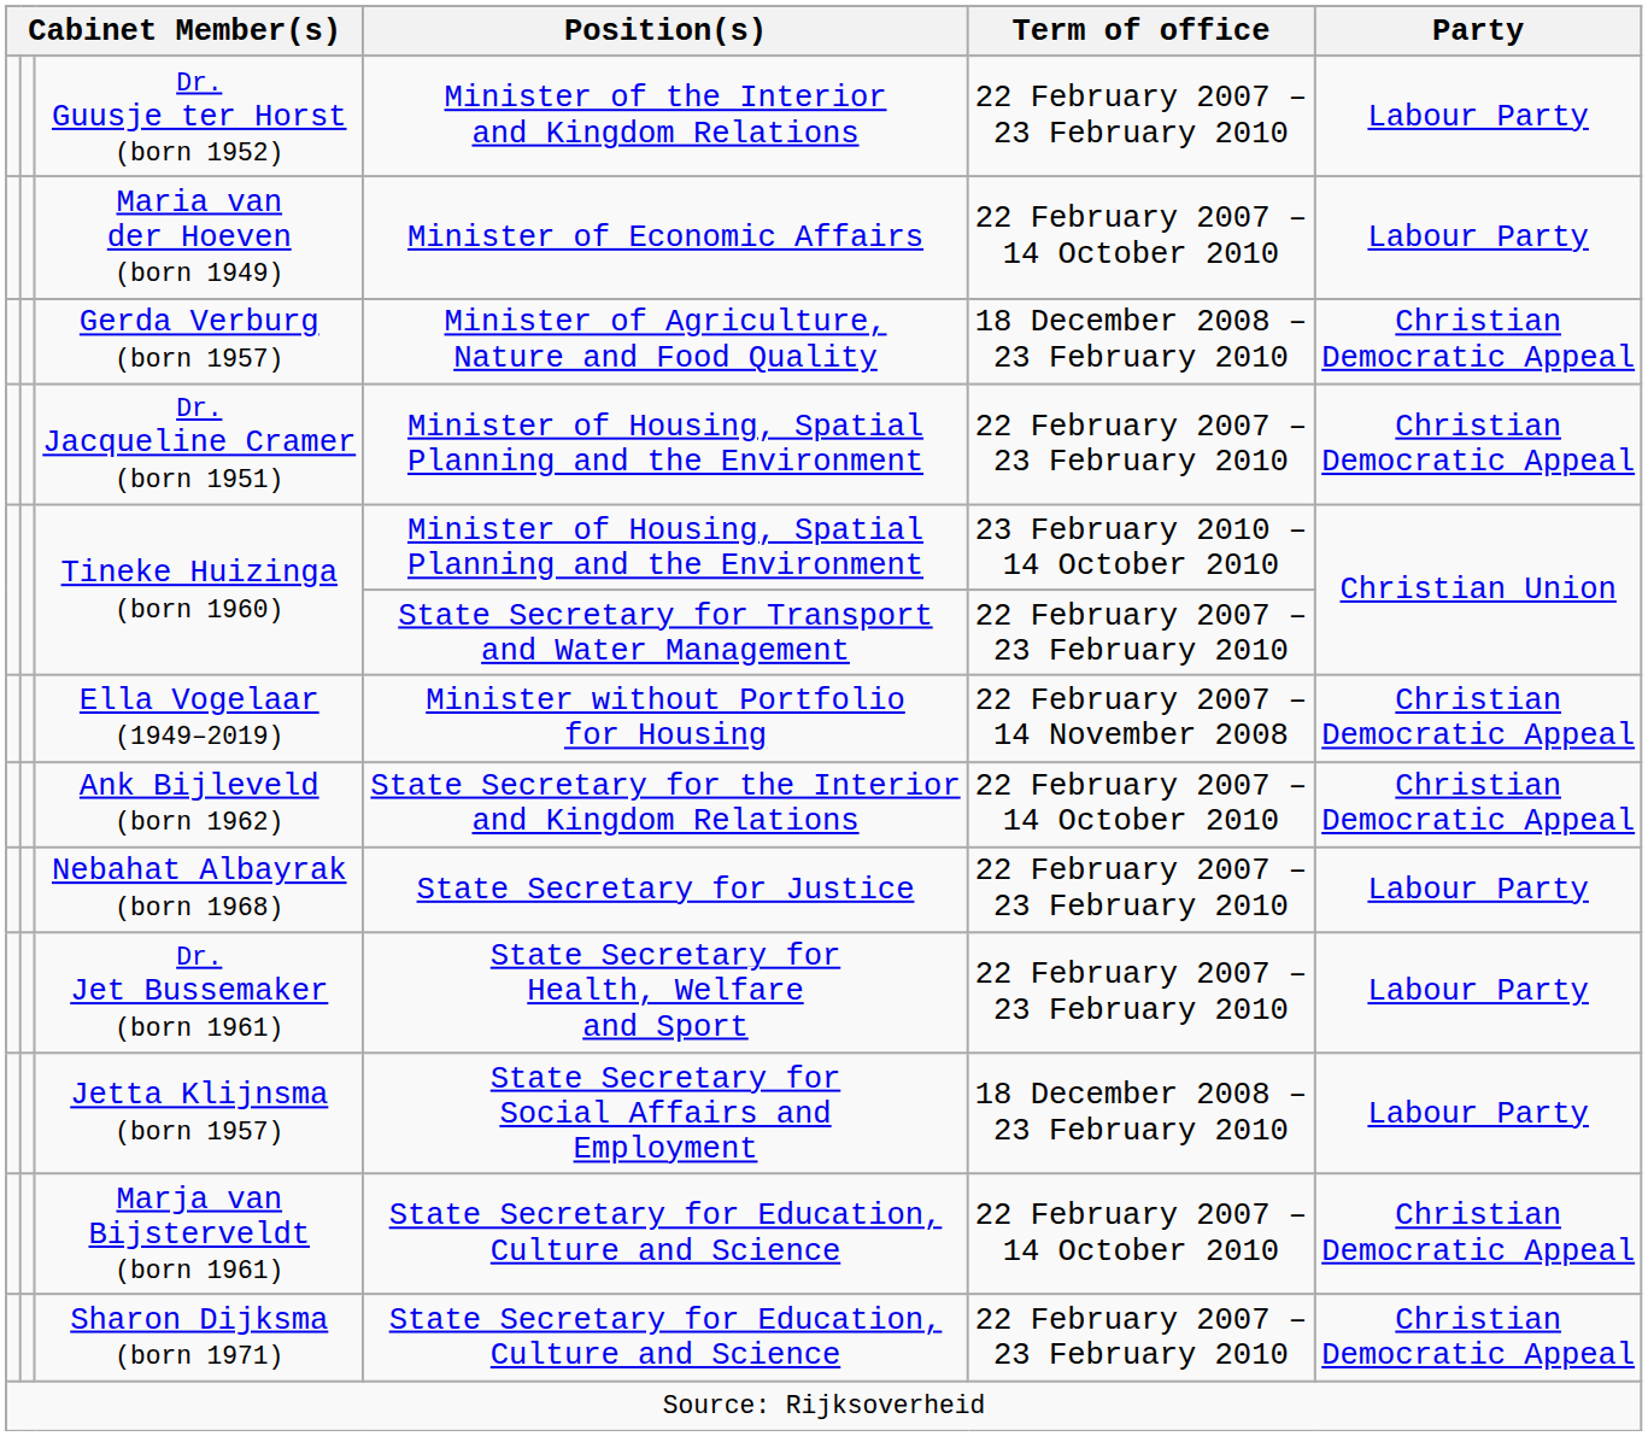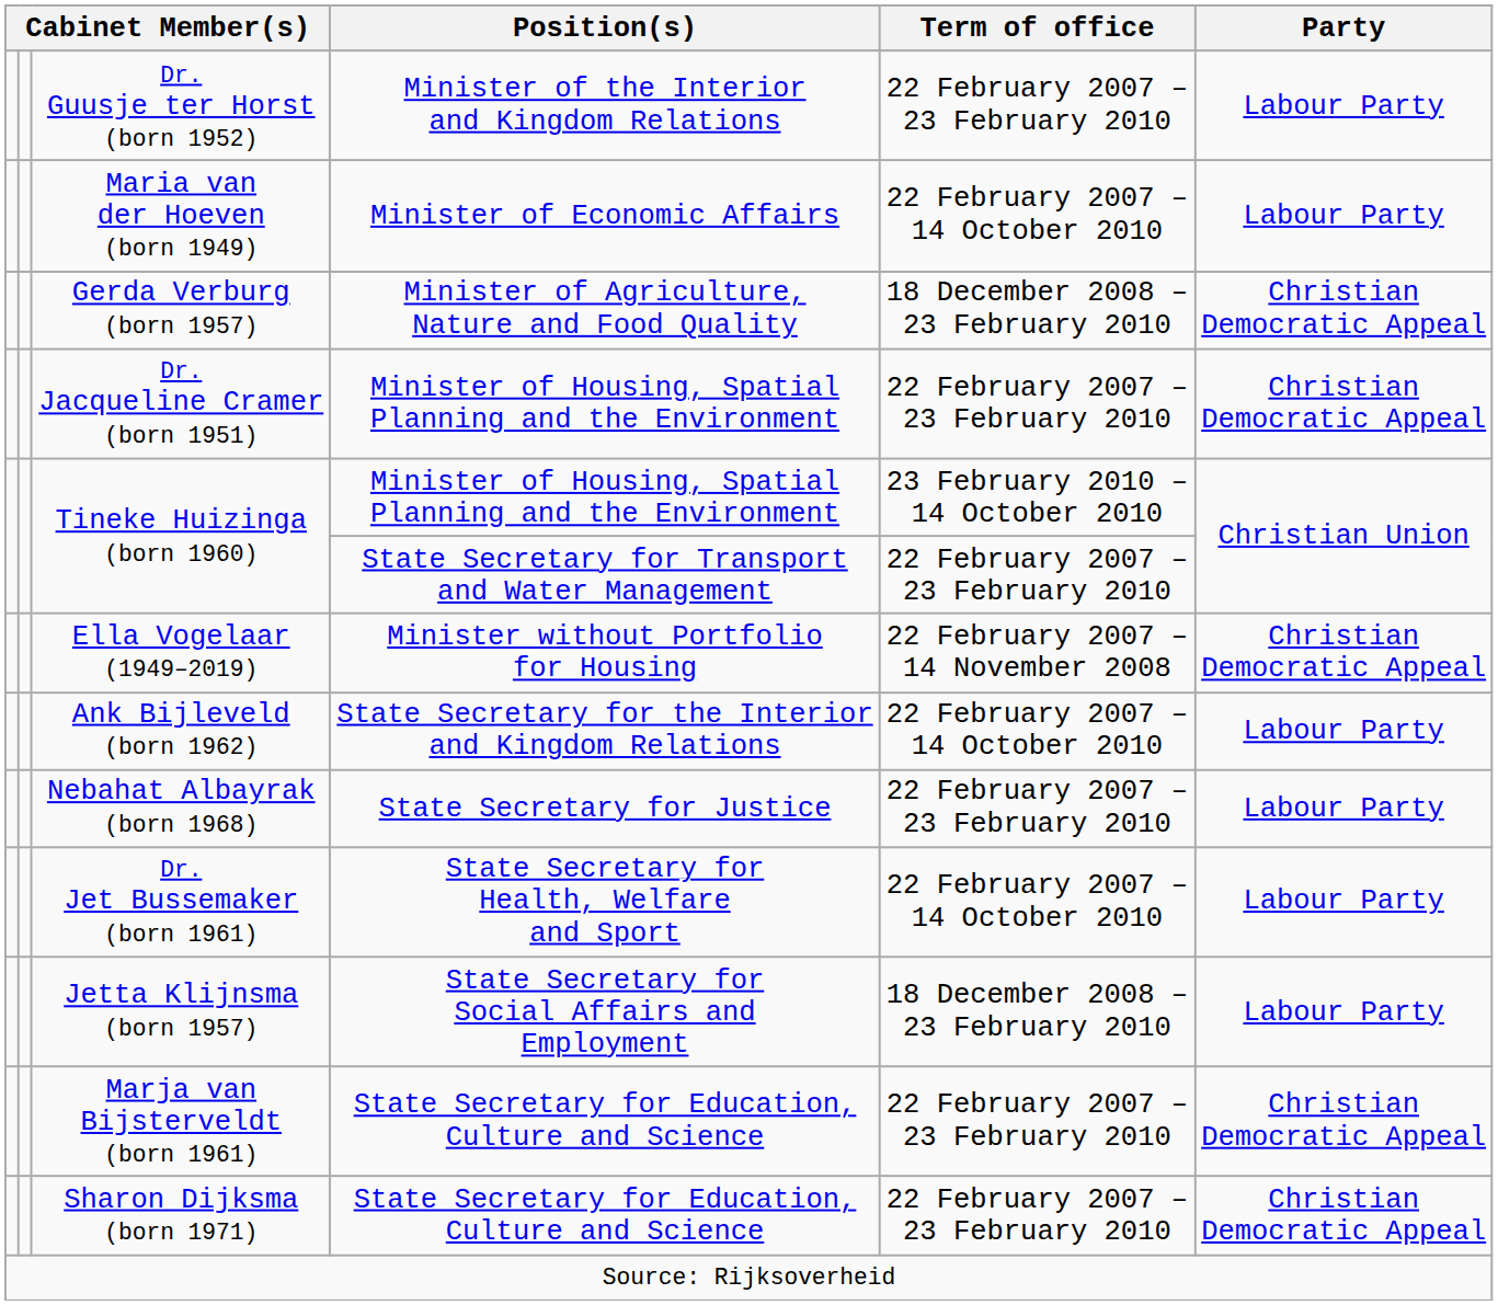Ank Bijleveld (born 1962) | Party: Christian Democratic Appeal -> Labour Party
Dr. Jet Bussemaker (born 1961) | Term of office: 22 February 2007 – 23 February 2010 -> 22 February 2007 – 14 October 2010
Marja van Bijsterveldt (born 1961) | Term of office: 22 February 2007 – 14 October 2010 -> 22 February 2007 – 23 February 2010
